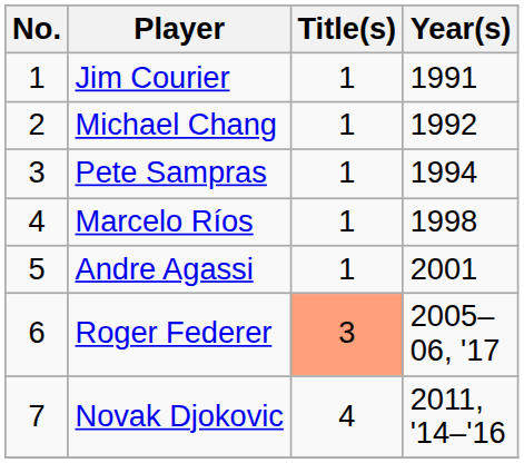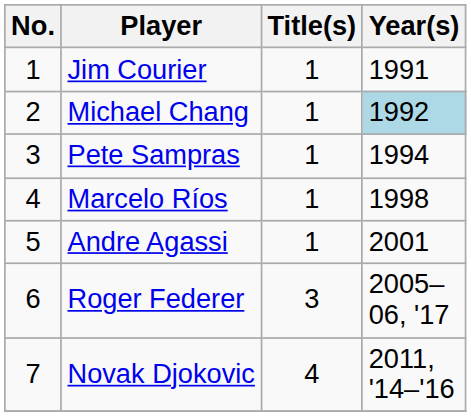Michael Chang | Year(s): no background -> lightblue background
Roger Federer | Title(s): lightsalmon background -> no background
